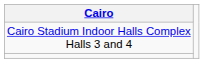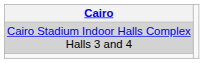Cairo Stadium Indoor Halls Complex Halls 3 and 4 | Cairo: no background -> lightgrey background
